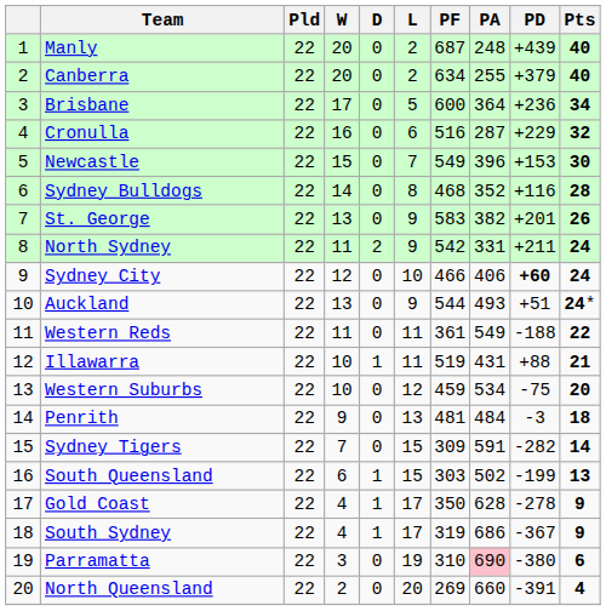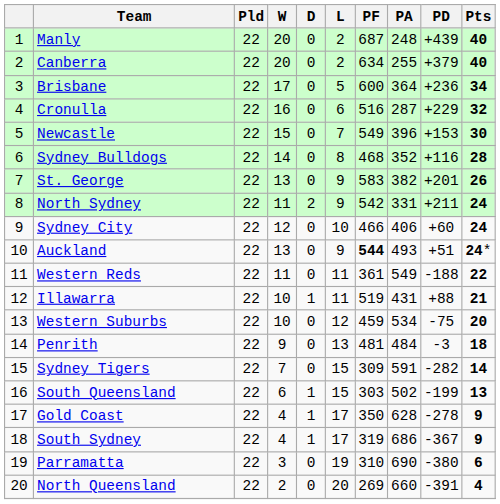Sydney City | PD: bold -> normal
Auckland | PF: normal -> bold
Parramatta | PA: pink background -> no background
